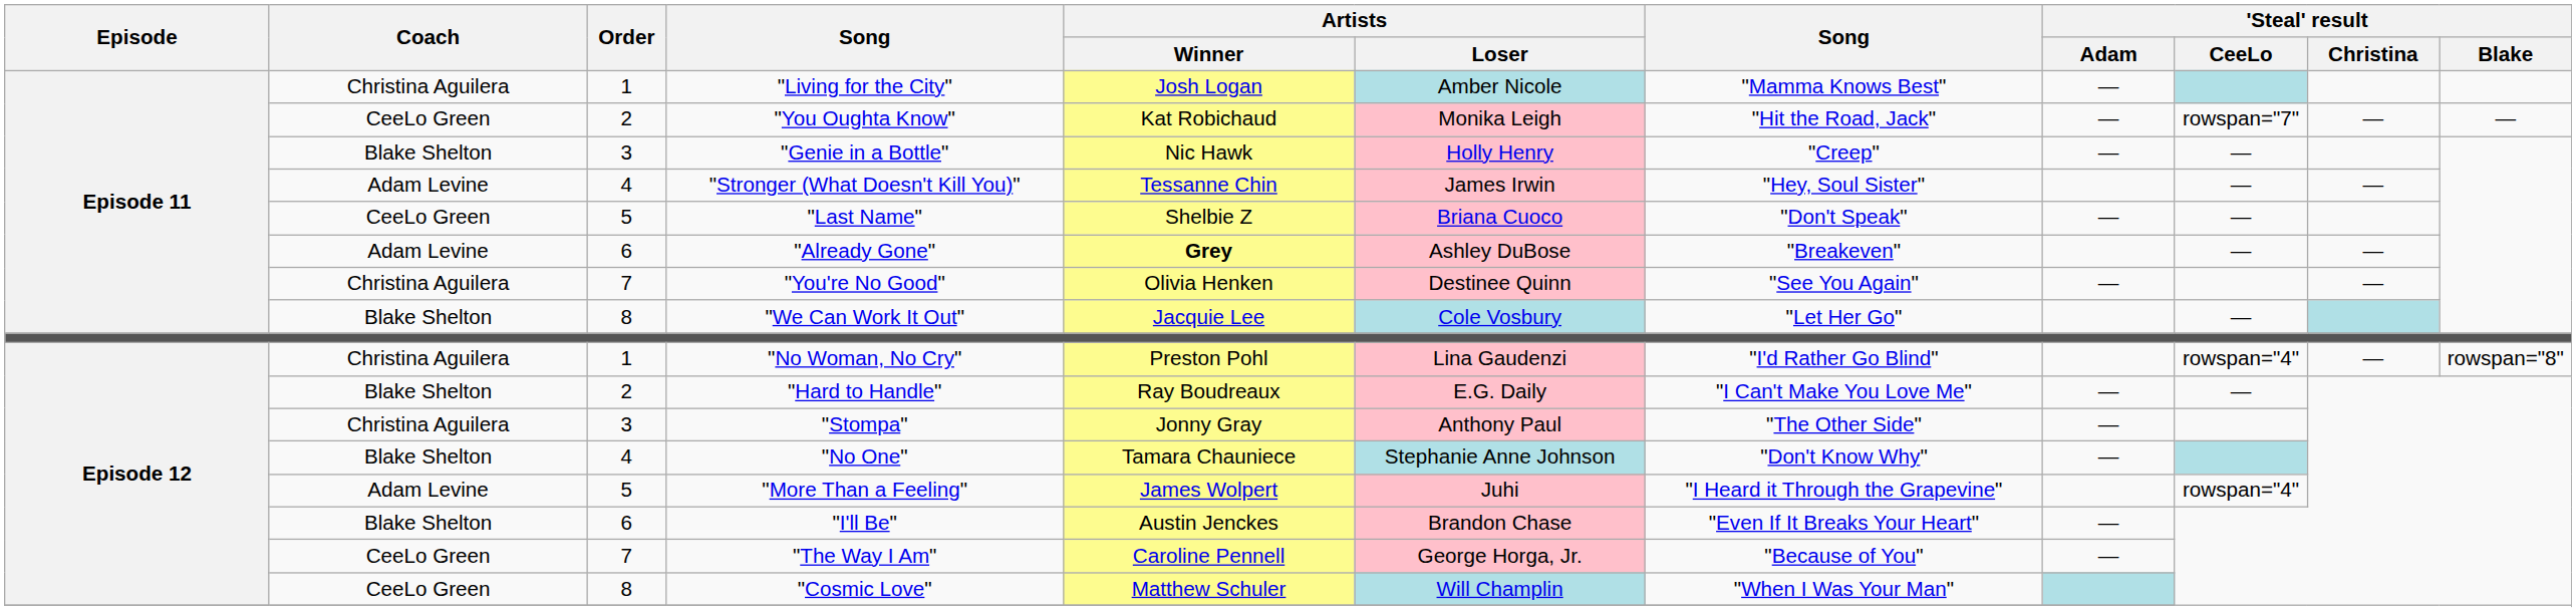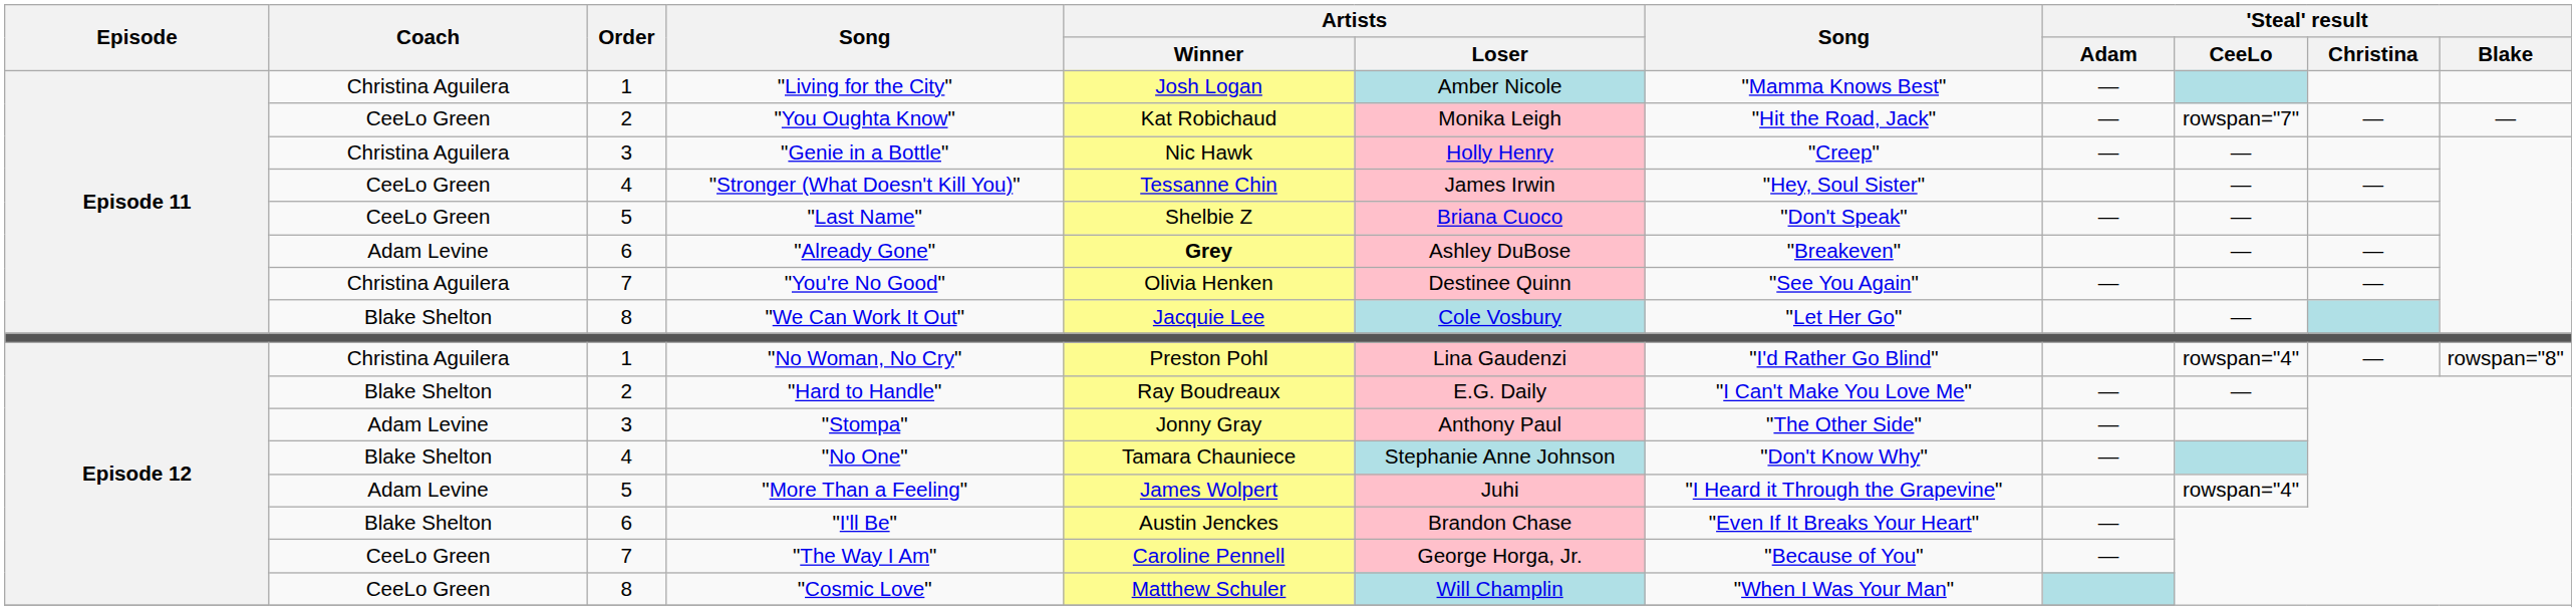"Genie in a Bottle" | Coach: Blake Shelton -> Christina Aguilera
"Stronger (What Doesn't Kill You)" | Coach: Adam Levine -> CeeLo Green
"Stompa" | Coach: Christina Aguilera -> Adam Levine
